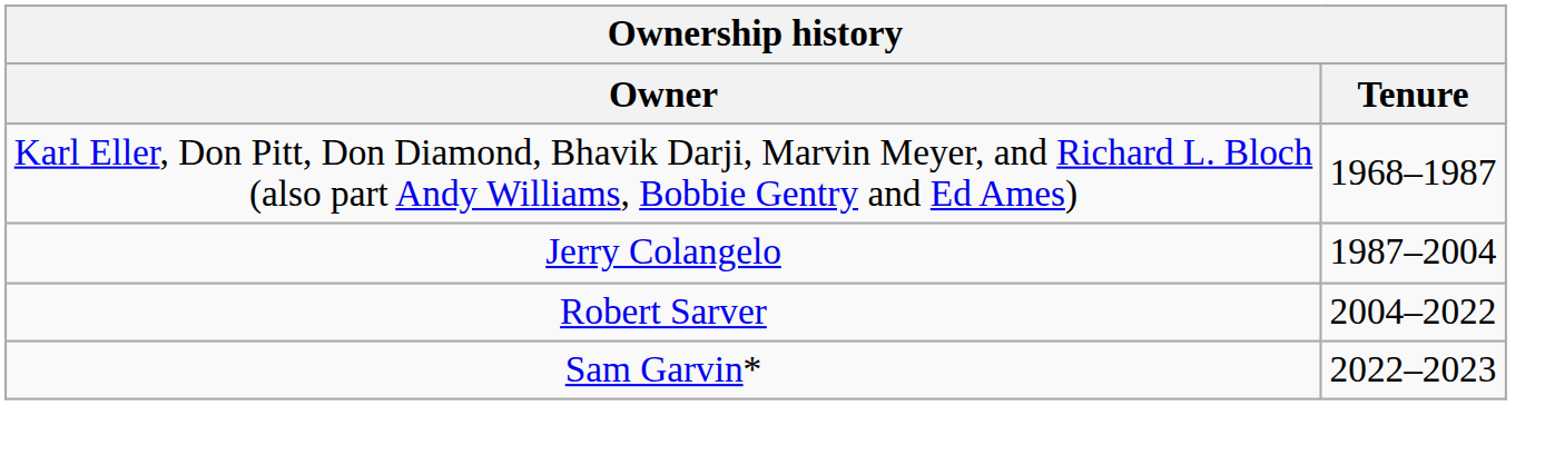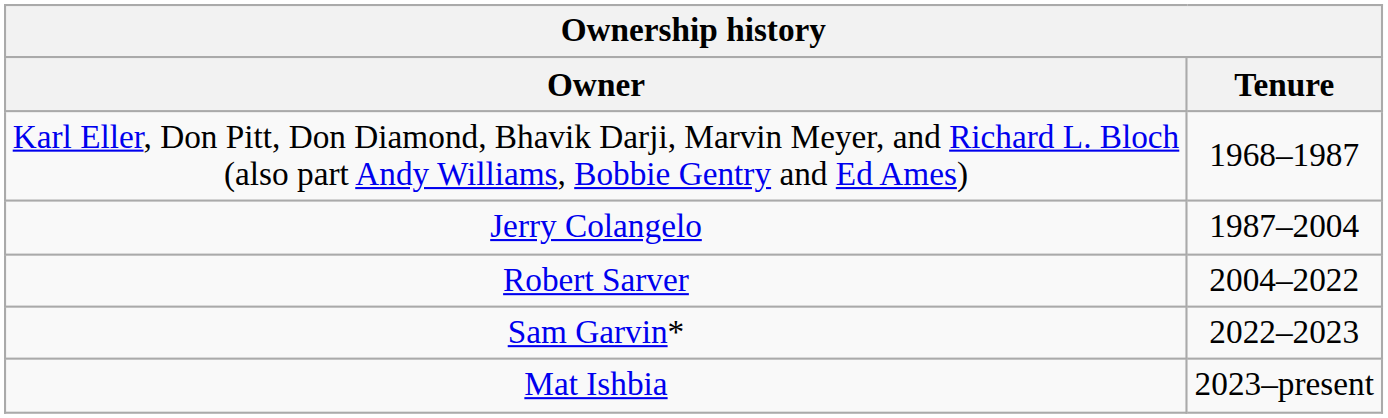+ row: Mat Ishbia | 2023–present
